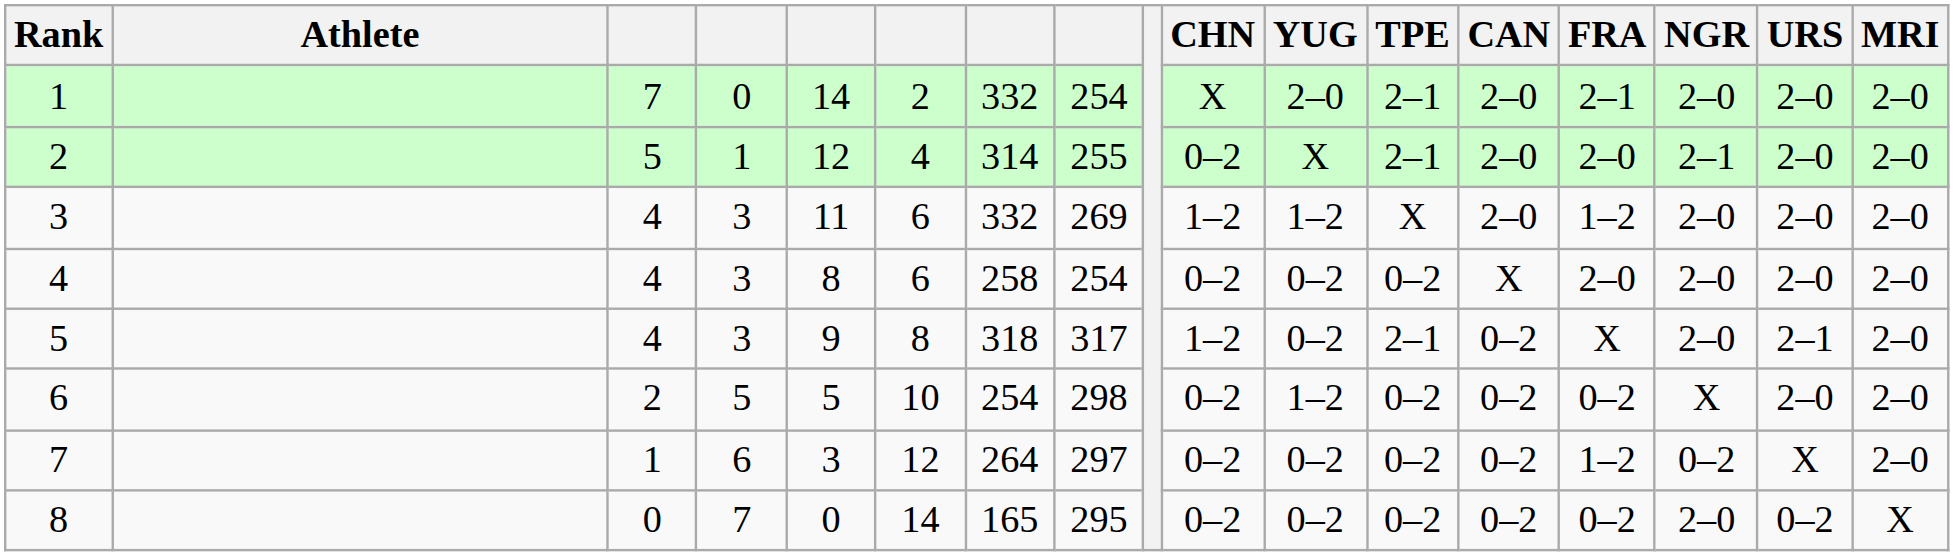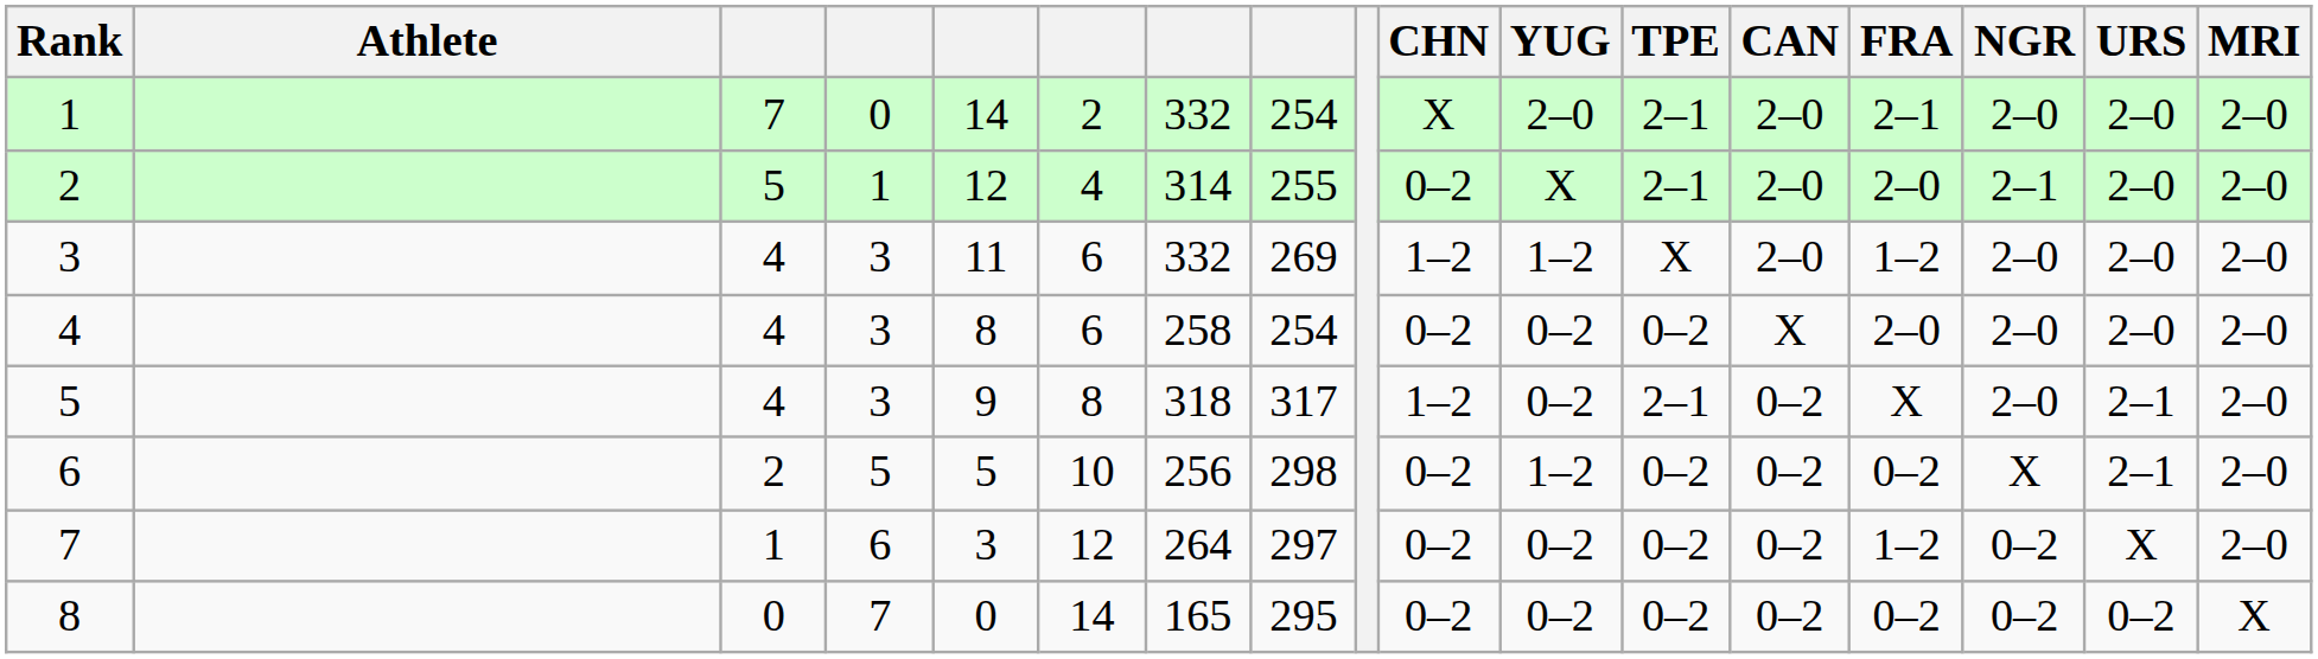row 7 | column 7: 254 -> 256
row 7 | URS: 2–0 -> 2–1
row 9 | NGR: 2–0 -> 0–2
